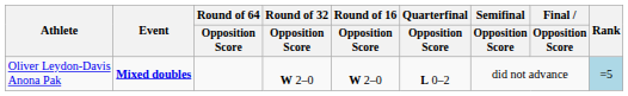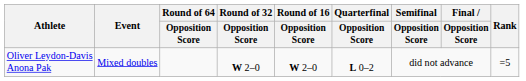Oliver Leydon-Davis Anona Pak | Event: bold -> normal
Oliver Leydon-Davis Anona Pak | Rank: lightblue background -> no background
